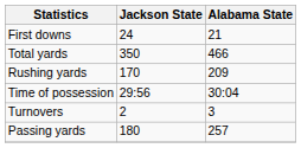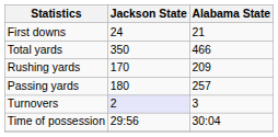rows swapped: Passing yards <-> Time of possession
Turnovers | Jackson State: no background -> lavender background
